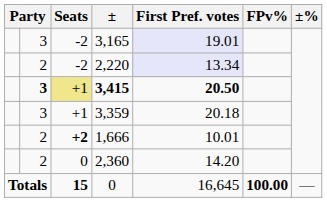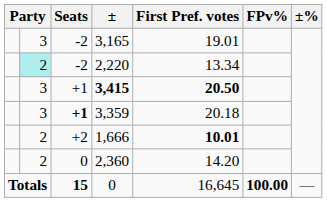3,165 | First Pref. votes: lavender background -> no background
2,220 | column 2: no background -> paleturquoise background
2,220 | First Pref. votes: lavender background -> no background
3,415 | column 2: bold -> normal
3,415 | Seats: khaki background -> no background
3,359 | Seats: normal -> bold
1,666 | Seats: bold -> normal
1,666 | First Pref. votes: normal -> bold
